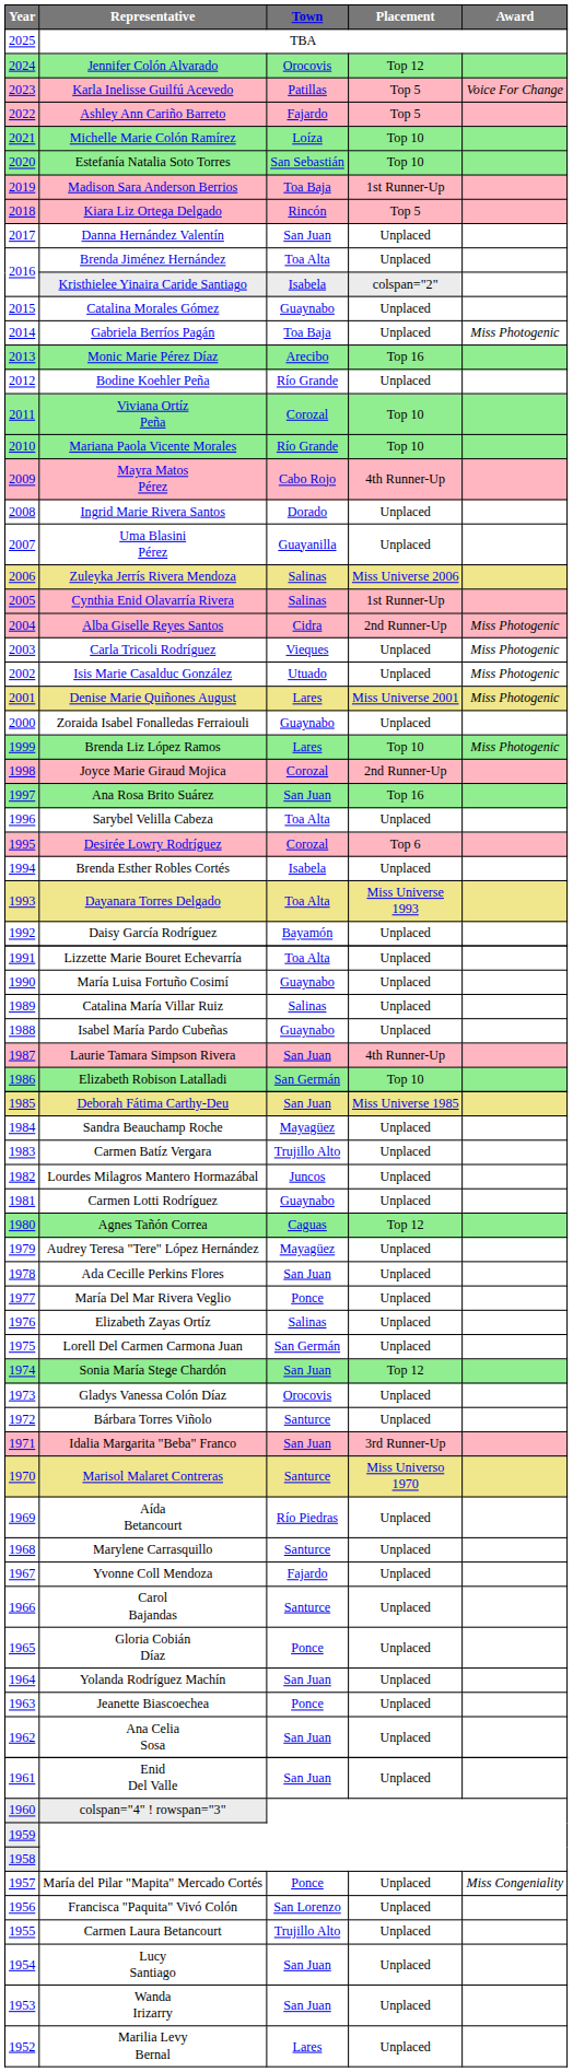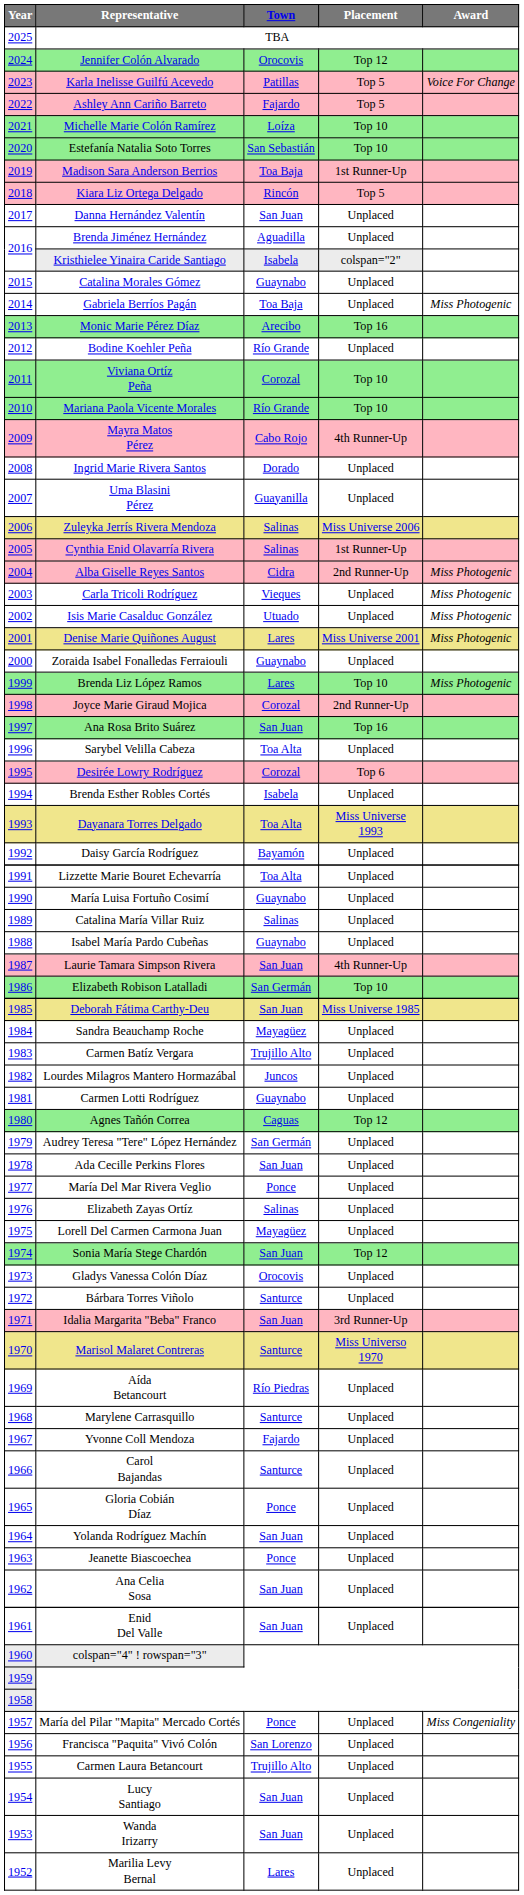Brenda Jiménez Hernández | Town: Toa Alta -> Aguadilla
Audrey Teresa "Tere" López Hernández | Town: Mayagüez -> San Germán
Lorell Del Carmen Carmona Juan | Town: San Germán -> Mayagüez
